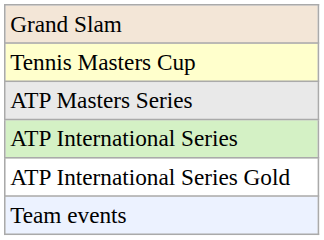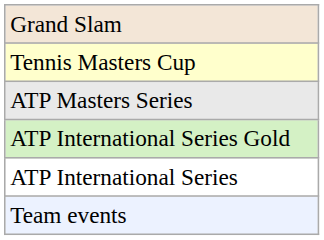row 4 | column 1: ATP International Series -> ATP International Series Gold
row 5 | column 1: ATP International Series Gold -> ATP International Series
